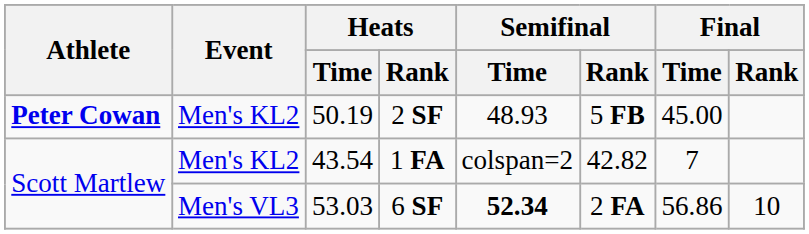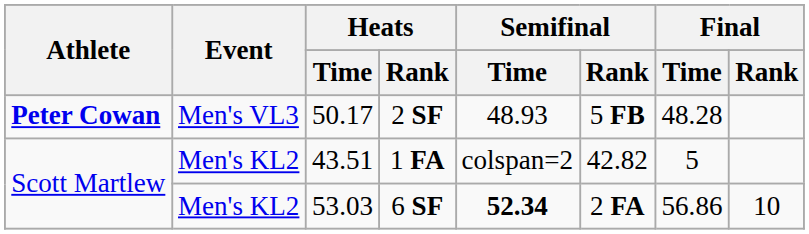2 SF | Event: Men's KL2 -> Men's VL3
2 SF | Heats / Time: 50.19 -> 50.17
2 SF | Final / Time: 45.00 -> 48.28
1 FA | Heats / Time: 43.54 -> 43.51
1 FA | Final / Time: 7 -> 5
6 SF | Event: Men's VL3 -> Men's KL2
